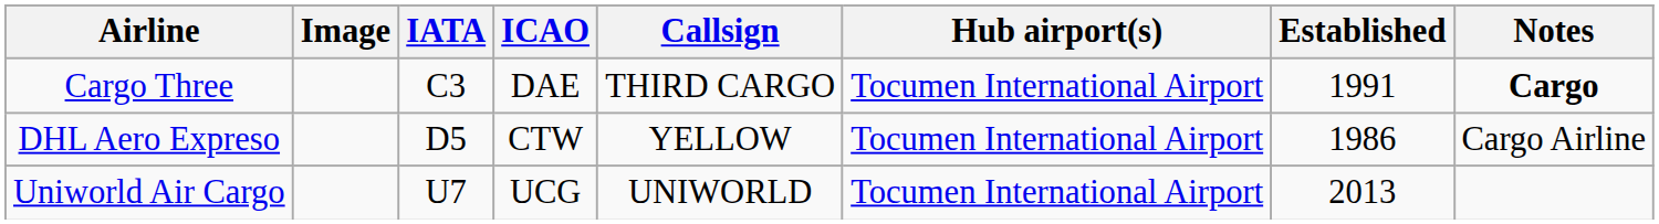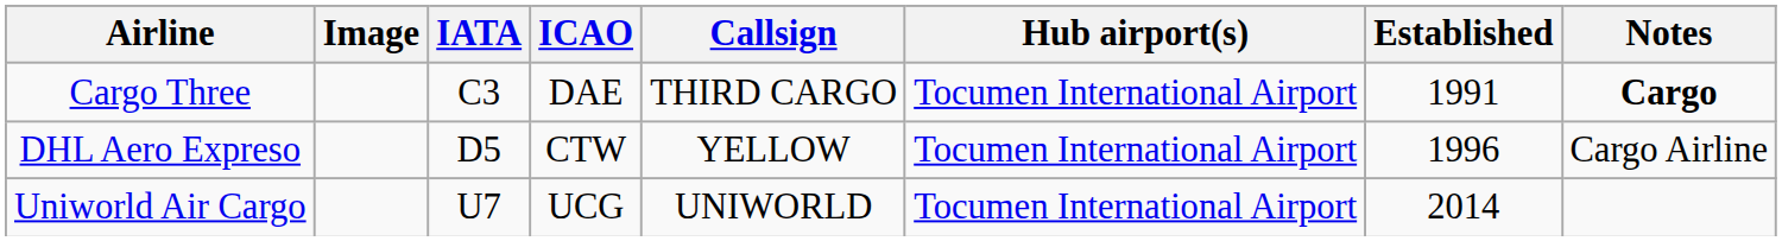DHL Aero Expreso | Established: 1986 -> 1996
Uniworld Air Cargo | Established: 2013 -> 2014
